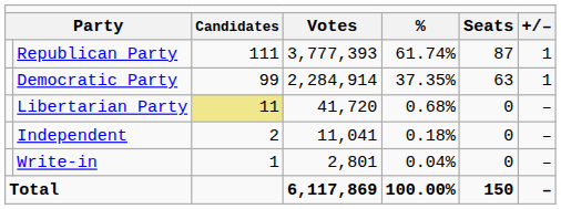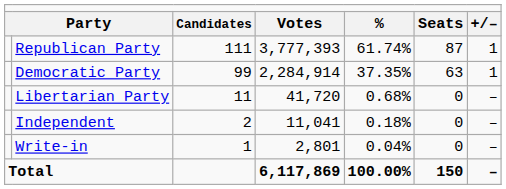Libertarian Party | column 3: khaki background -> no background
